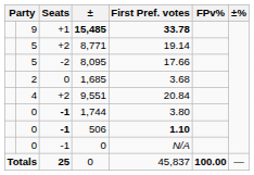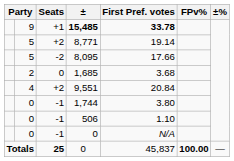1,744 | Seats: bold -> normal
506 | Seats: bold -> normal
506 | First Pref. votes: bold -> normal
